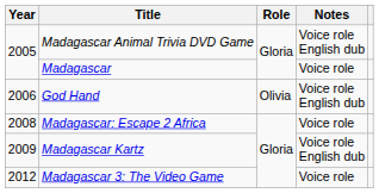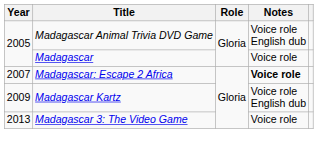- row: 2006 | God Hand | Olivia | Voice role English dub
Madagascar: Escape 2 Africa | Year: 2008 -> 2007
Madagascar: Escape 2 Africa | Notes: normal -> bold
Madagascar 3: The Video Game | Year: 2012 -> 2013
